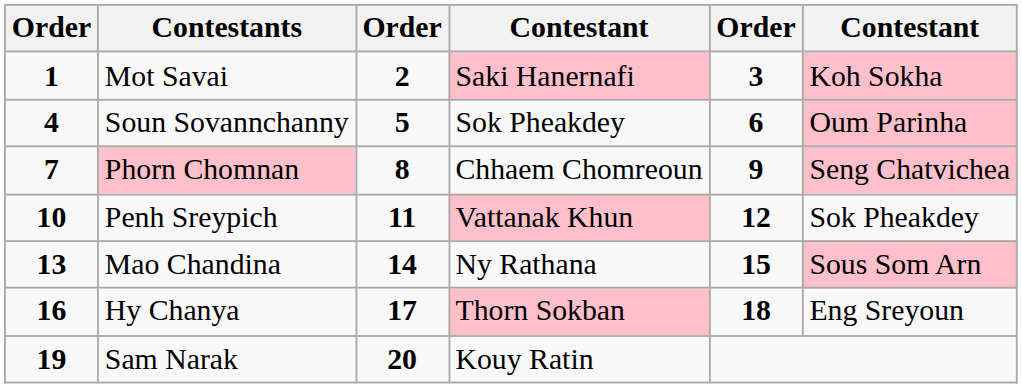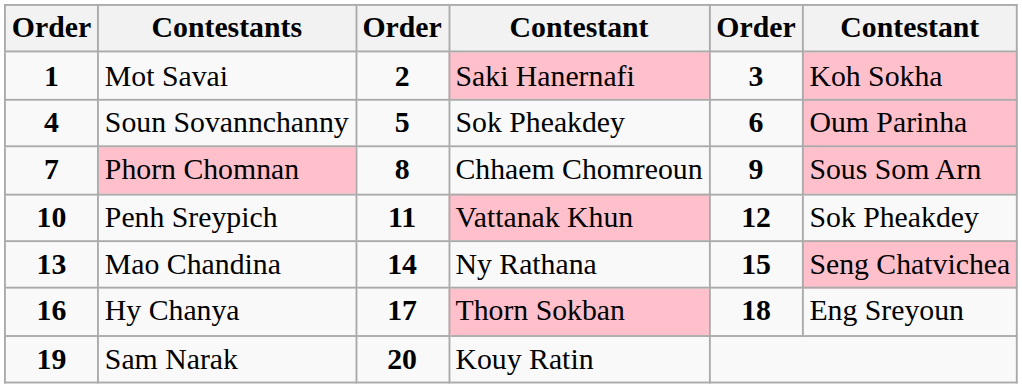Phorn Chomnan | column 6: Seng Chatvichea -> Sous Som Arn
Mao Chandina | column 6: Sous Som Arn -> Seng Chatvichea
